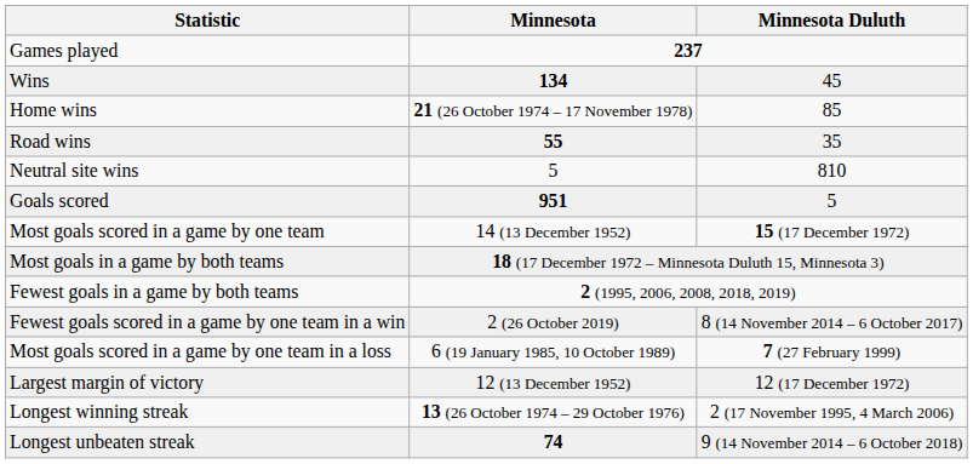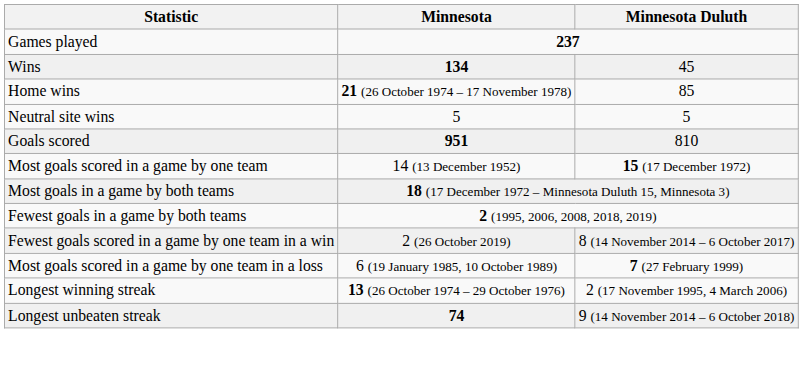- row: Road wins | 55 | 35
Neutral site wins | Minnesota Duluth: 810 -> 5
Goals scored | Minnesota Duluth: 5 -> 810
- row: Largest margin of victory | 12 (13 December 1952) | 12 (17 December 1972)
